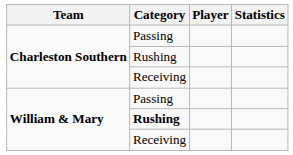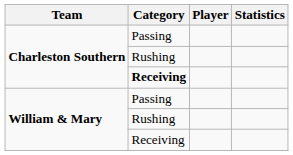Charleston Southern / Receiving | Category: normal -> bold
William & Mary / Rushing | Category: bold -> normal
